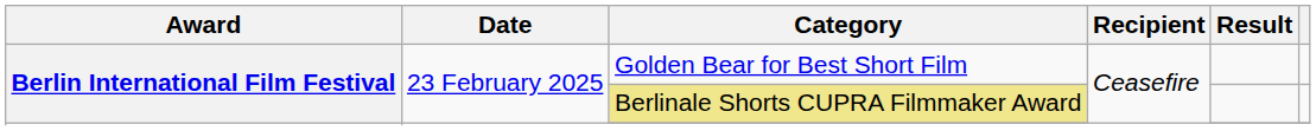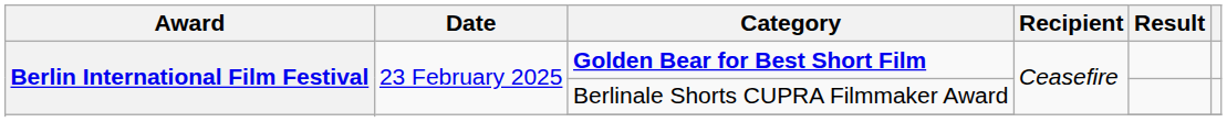Golden Bear for Best Short Film | Category: normal -> bold
Berlinale Shorts CUPRA Filmmaker Award | Category: khaki background -> no background
